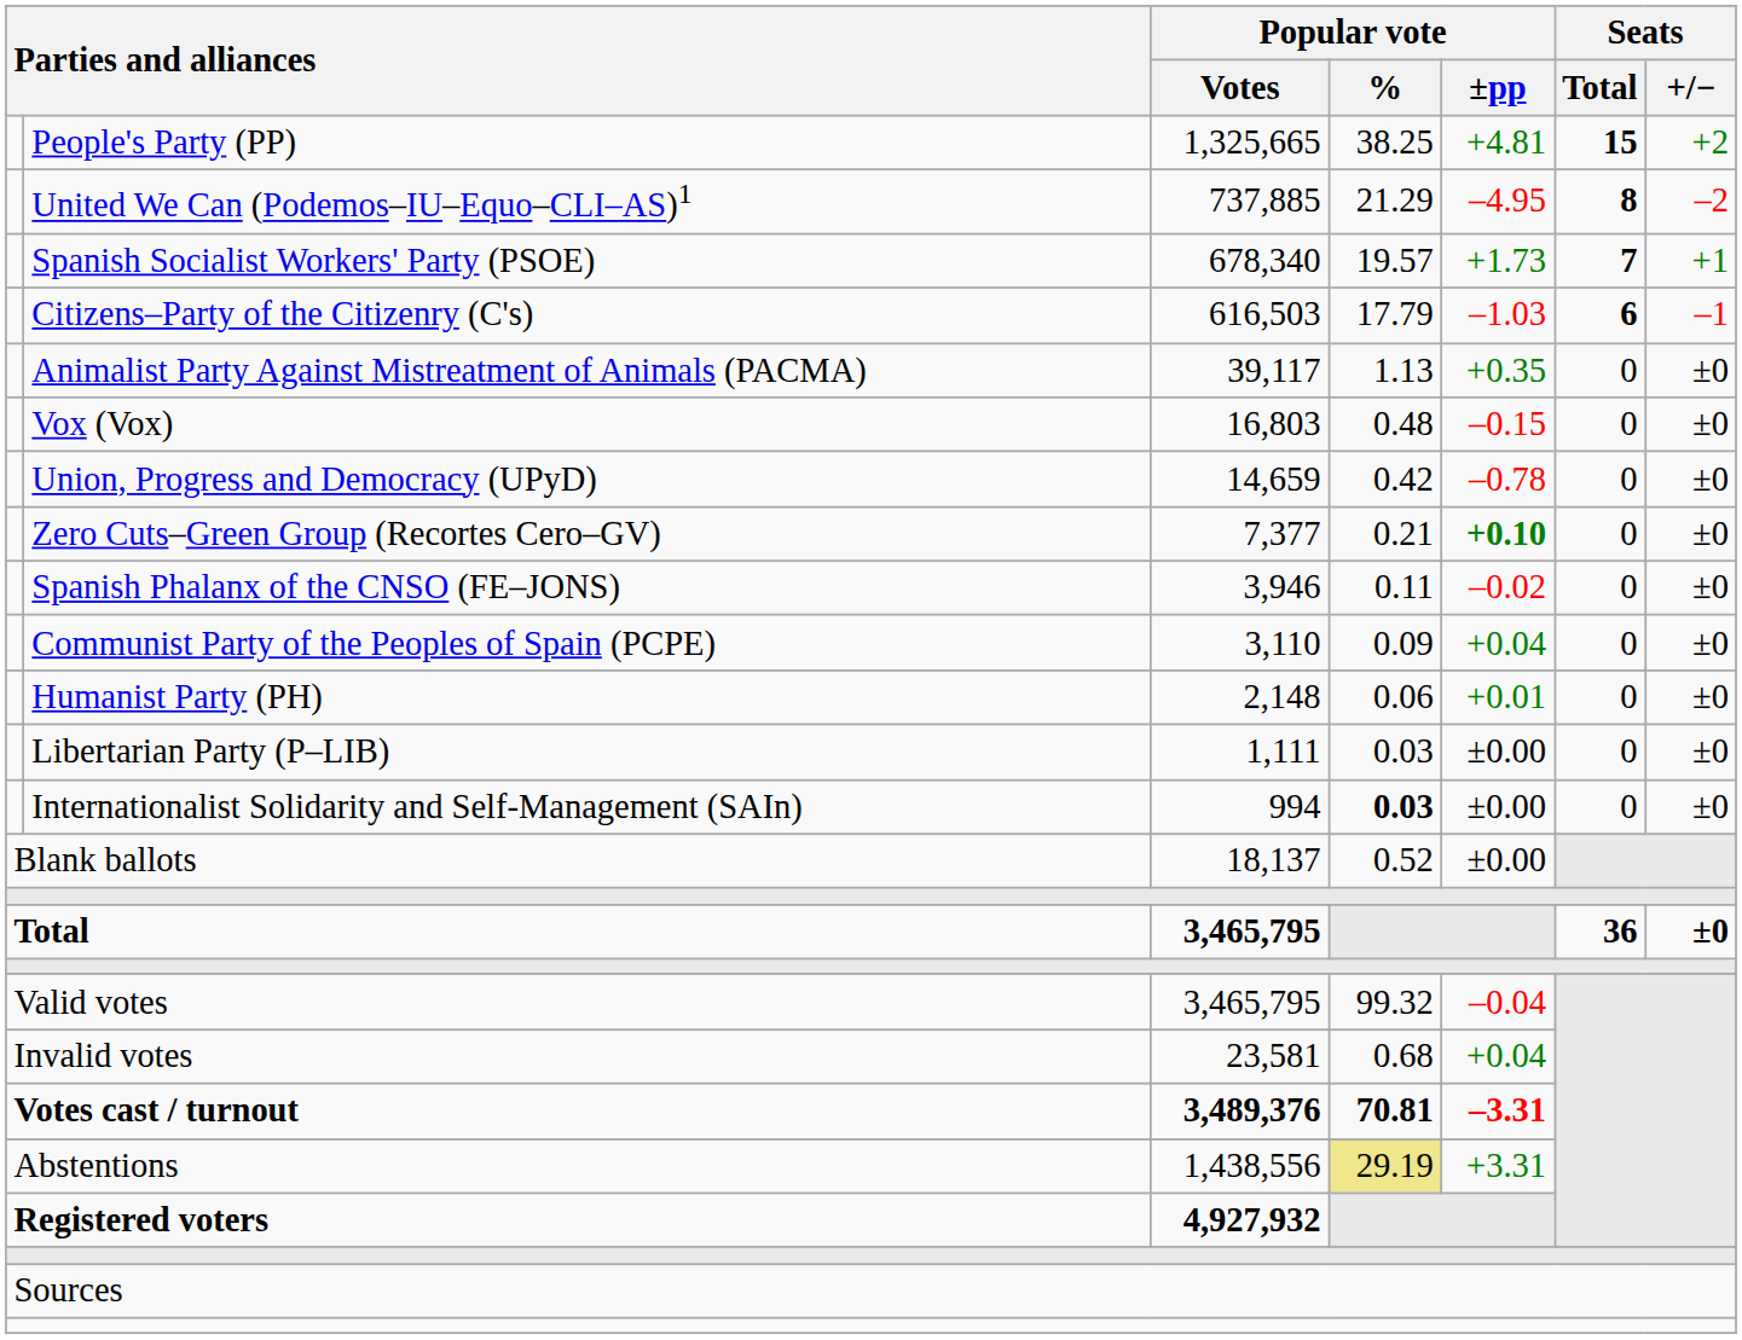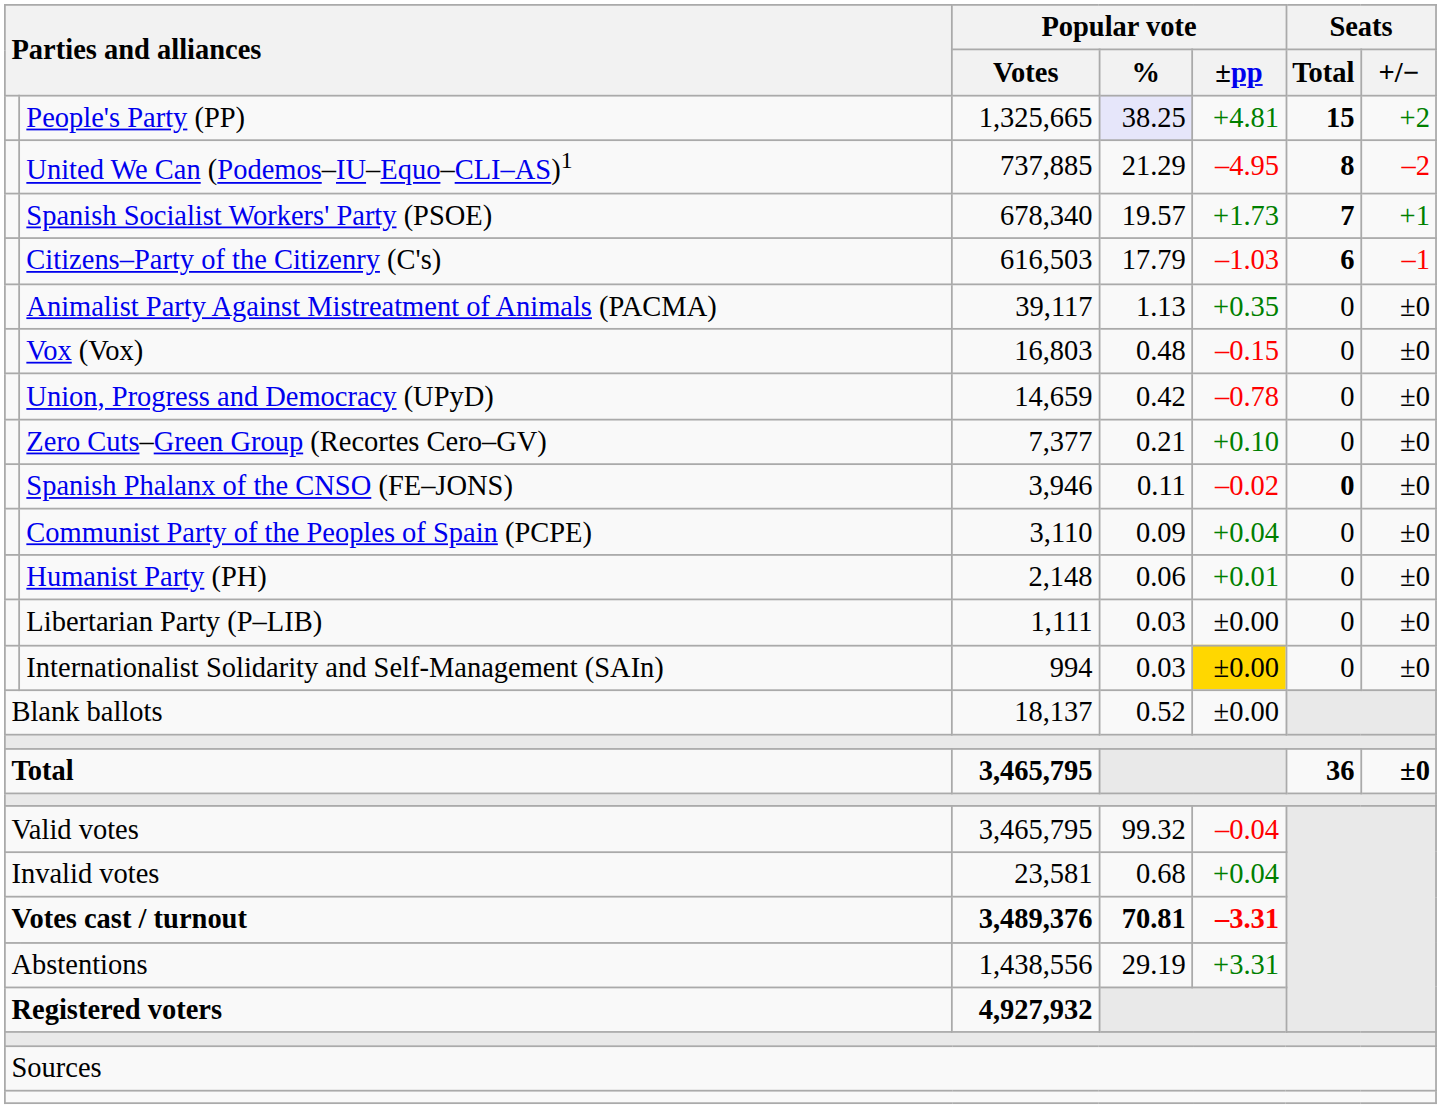People's Party (PP) | Popular vote / %: no background -> lavender background
Zero Cuts–Green Group (Recortes Cero–GV) | Popular vote / ±pp: bold -> normal
Spanish Phalanx of the CNSO (FE–JONS) | Seats / Total: normal -> bold
Internationalist Solidarity and Self-Management (SAIn) | Popular vote / %: bold -> normal
Internationalist Solidarity and Self-Management (SAIn) | Popular vote / ±pp: no background -> gold background
Abstentions | Popular vote / %: khaki background -> no background
